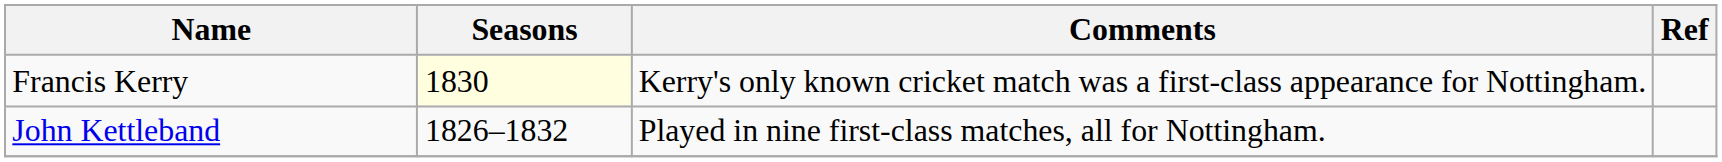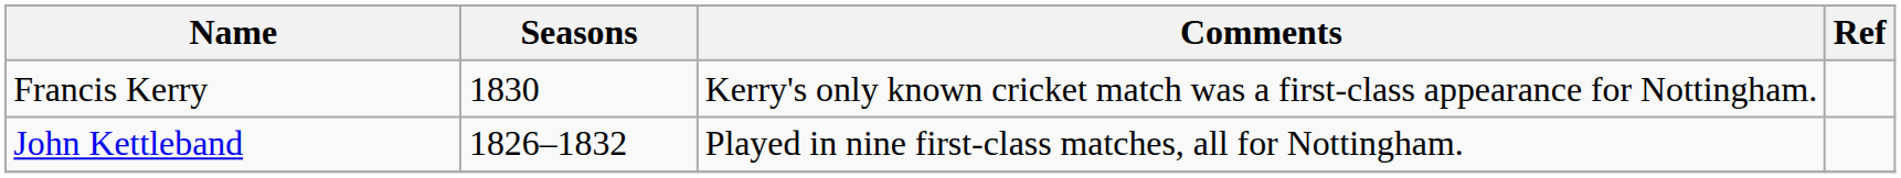Francis Kerry | Seasons: lightyellow background -> no background
